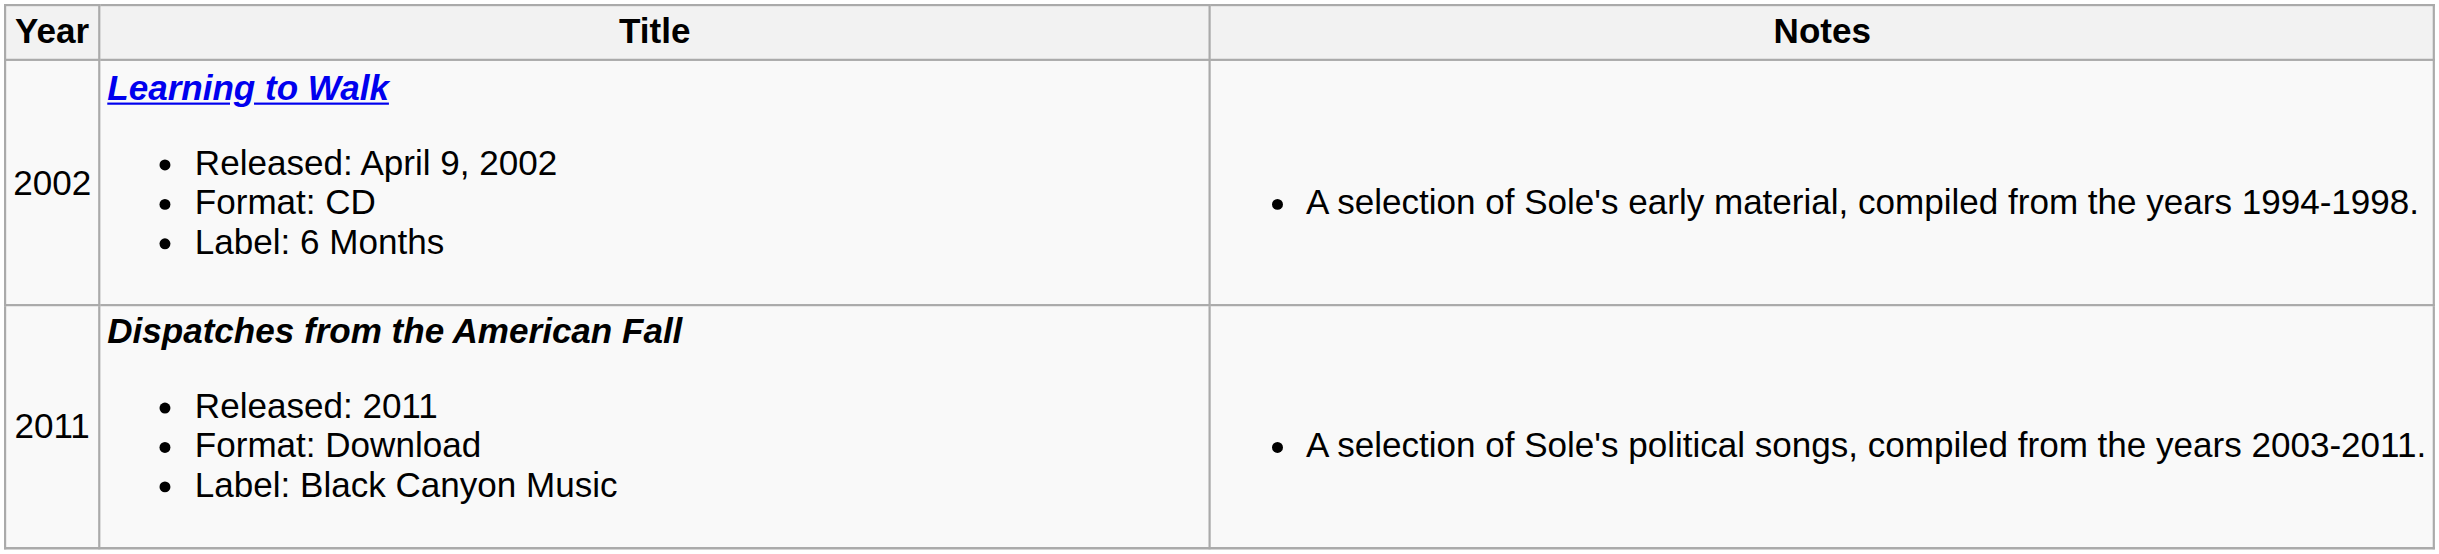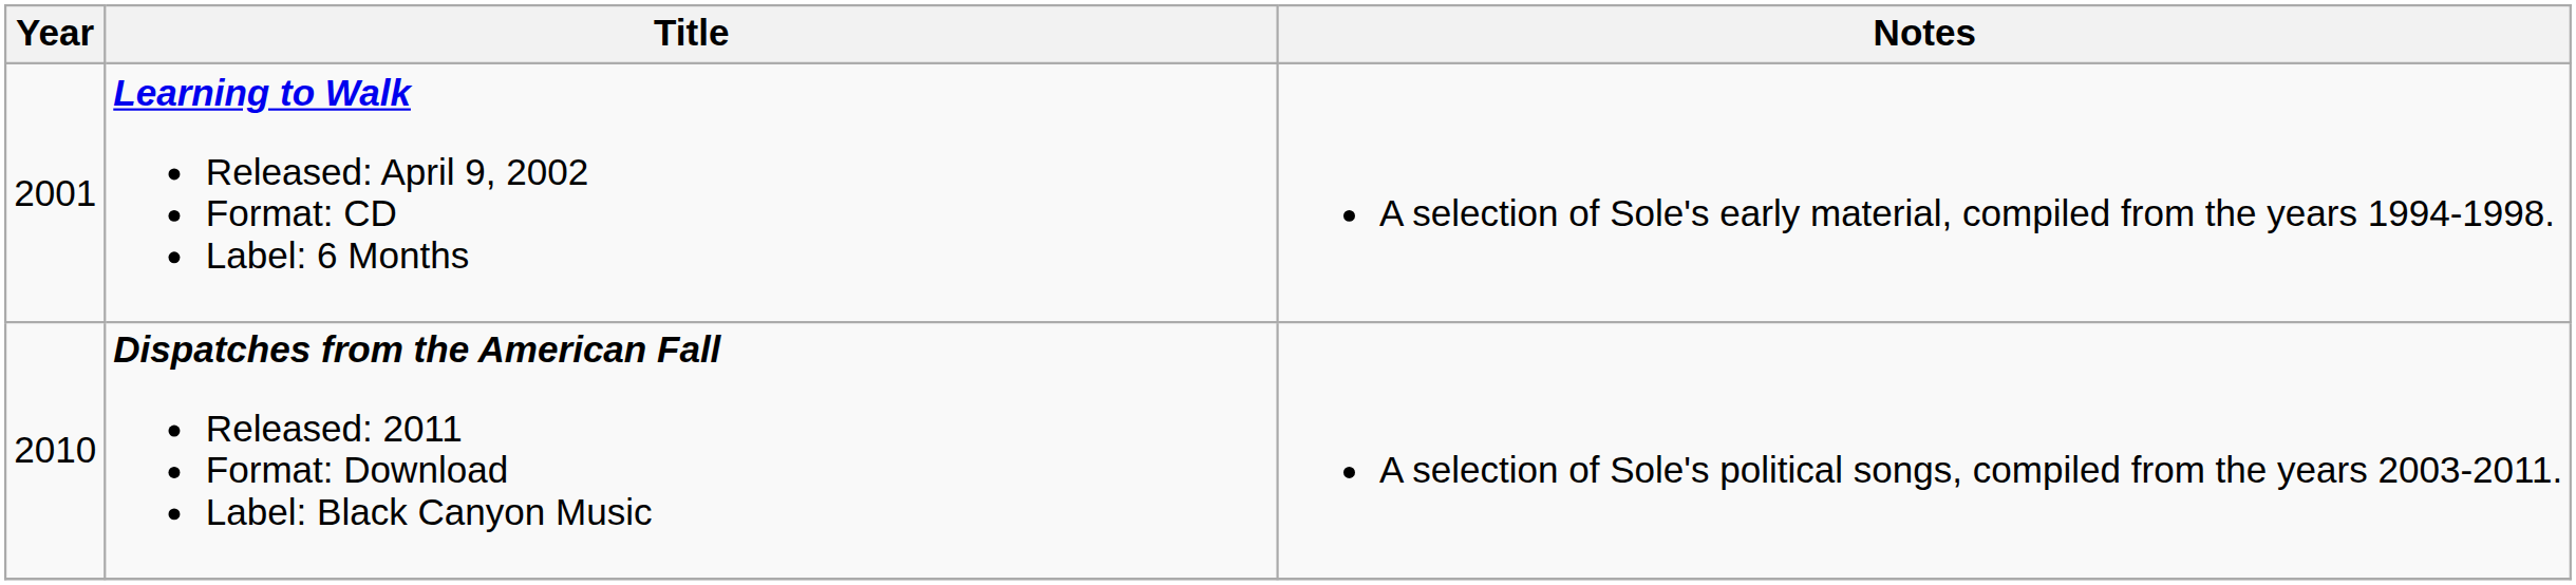row 2 | Year: 2002 -> 2001
row 3 | Year: 2011 -> 2010
